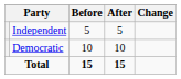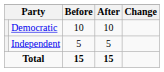rows swapped: Democratic <-> Independent
